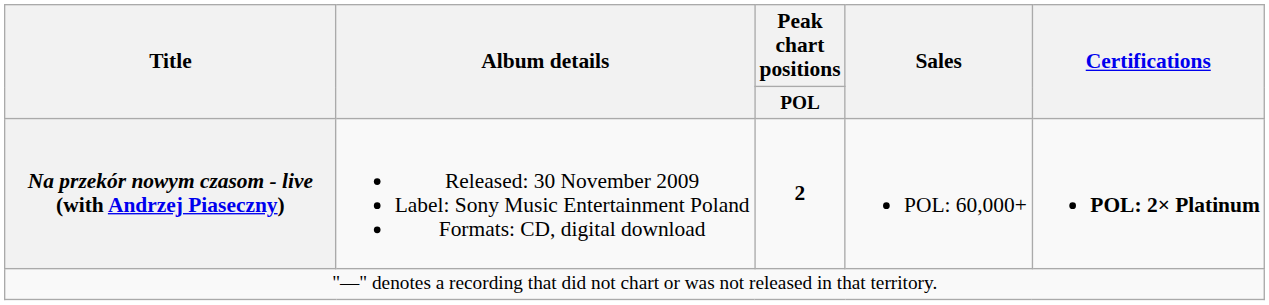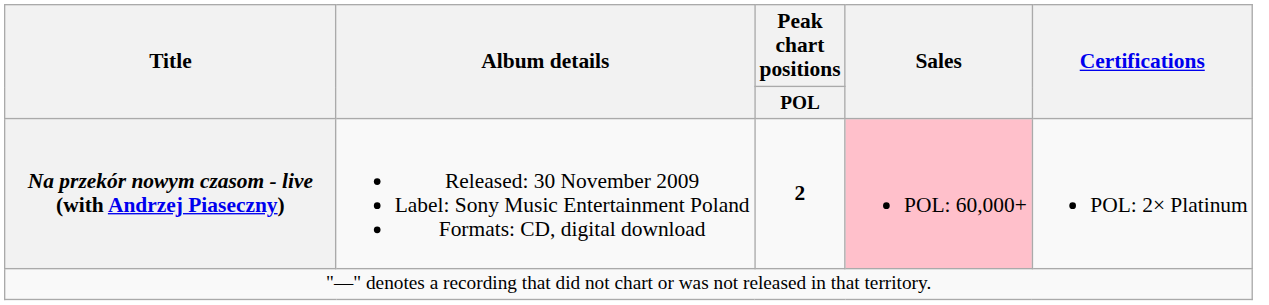Na przekór nowym czasom - live (with Andrzej Piaseczny) | Sales: no background -> pink background
Na przekór nowym czasom - live (with Andrzej Piaseczny) | Certifications: bold -> normal
